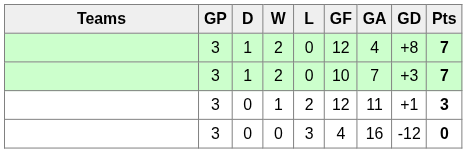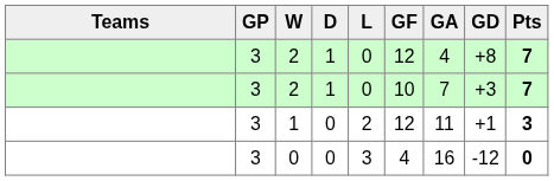columns swapped: W <-> D
